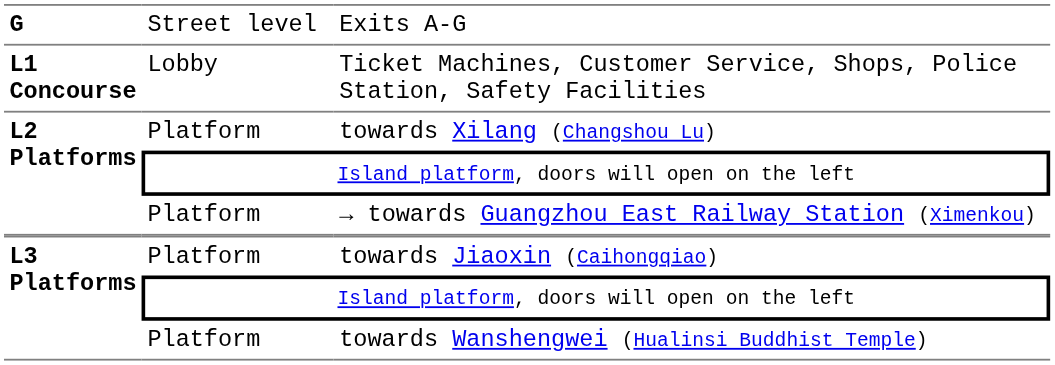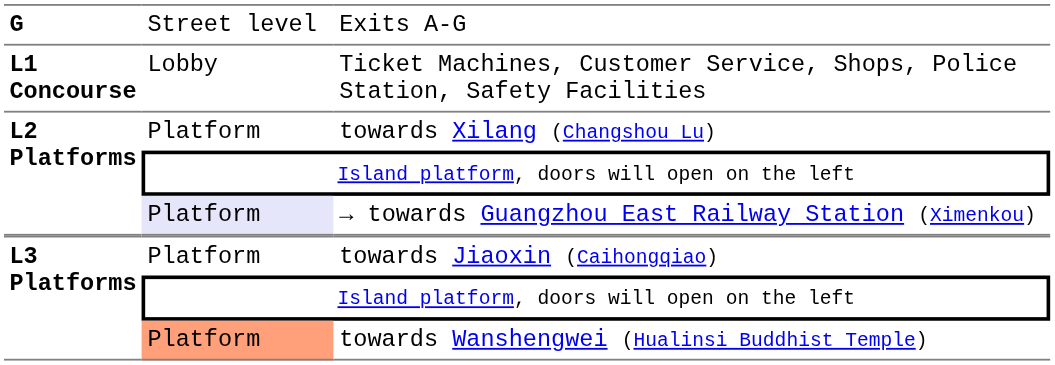→ towards Guangzhou East Railway Station (Ximenkou) | column 2: no background -> lavender background
towards Wanshengwei (Hualinsi Buddhist Temple) | column 2: no background -> lightsalmon background
